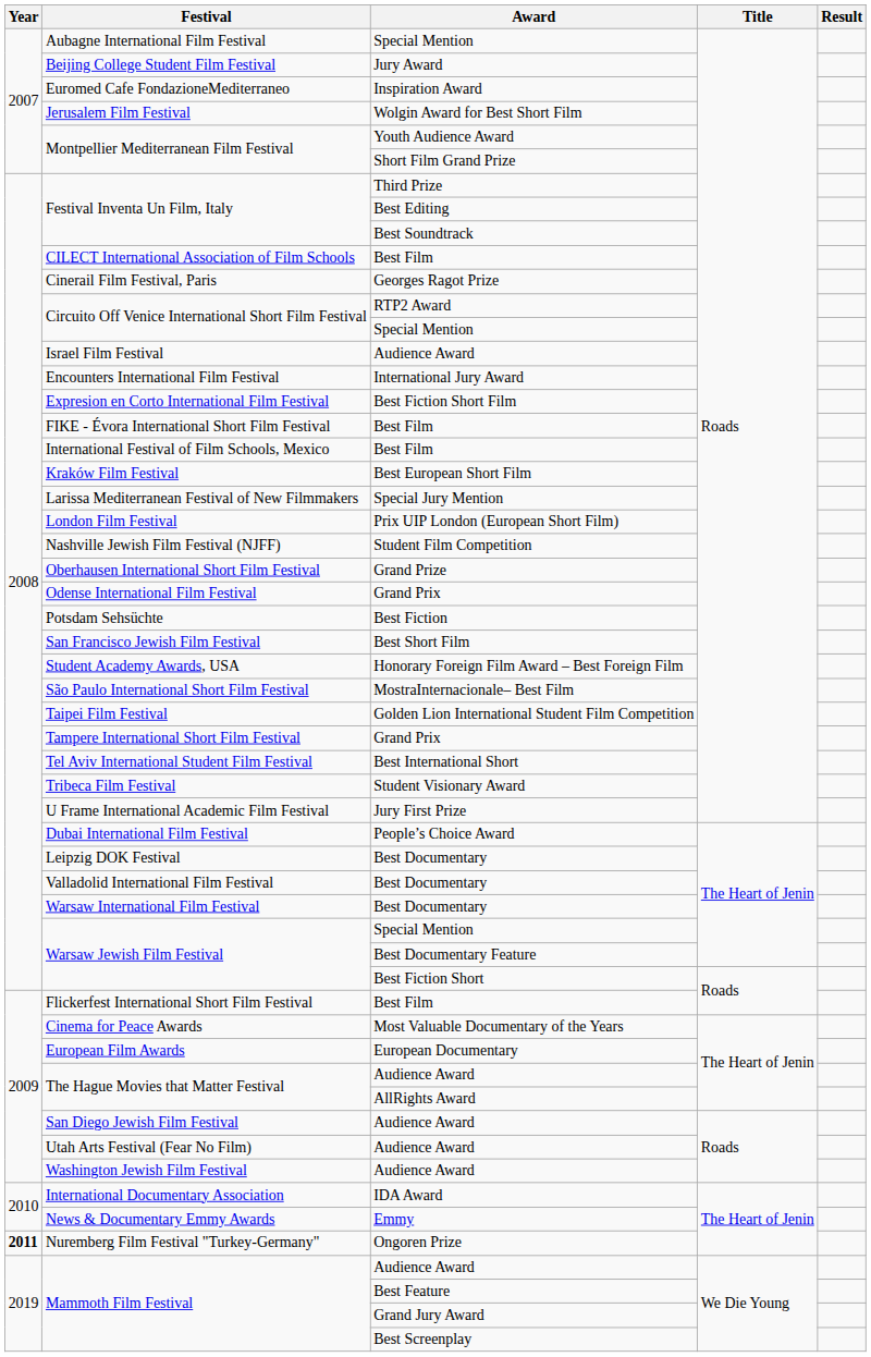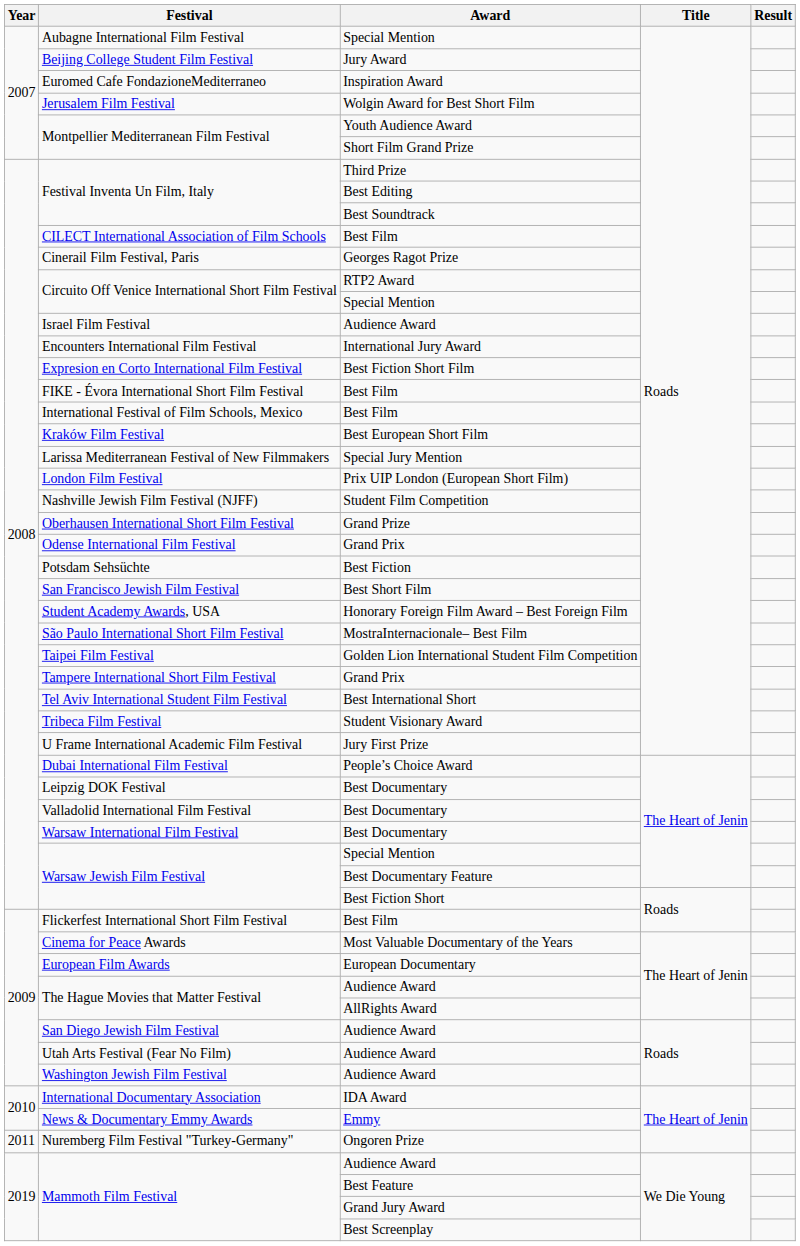Nuremberg Film Festival "Turkey-Germany" | Year: bold -> normal
